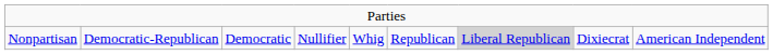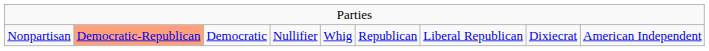Nonpartisan | column 2: no background -> lightsalmon background
Nonpartisan | column 7: lightgrey background -> no background
